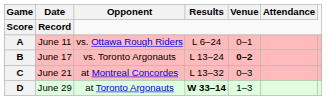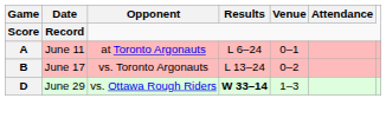A | Opponent: vs. Ottawa Rough Riders -> at Toronto Argonauts
B | Venue: bold -> normal
- row: C | June 21 | at Montreal Concordes | L 13–32 | 0–3
D | Opponent: at Toronto Argonauts -> vs. Ottawa Rough Riders
